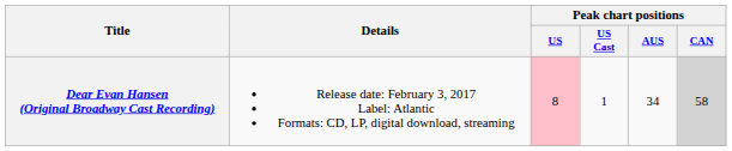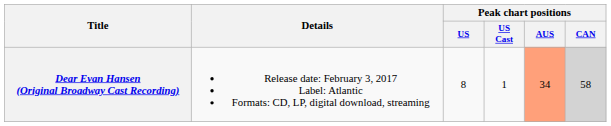Dear Evan Hansen (Original Broadway Cast Recording) | Peak chart positions / US: pink background -> no background
Dear Evan Hansen (Original Broadway Cast Recording) | Peak chart positions / AUS: no background -> lightsalmon background
